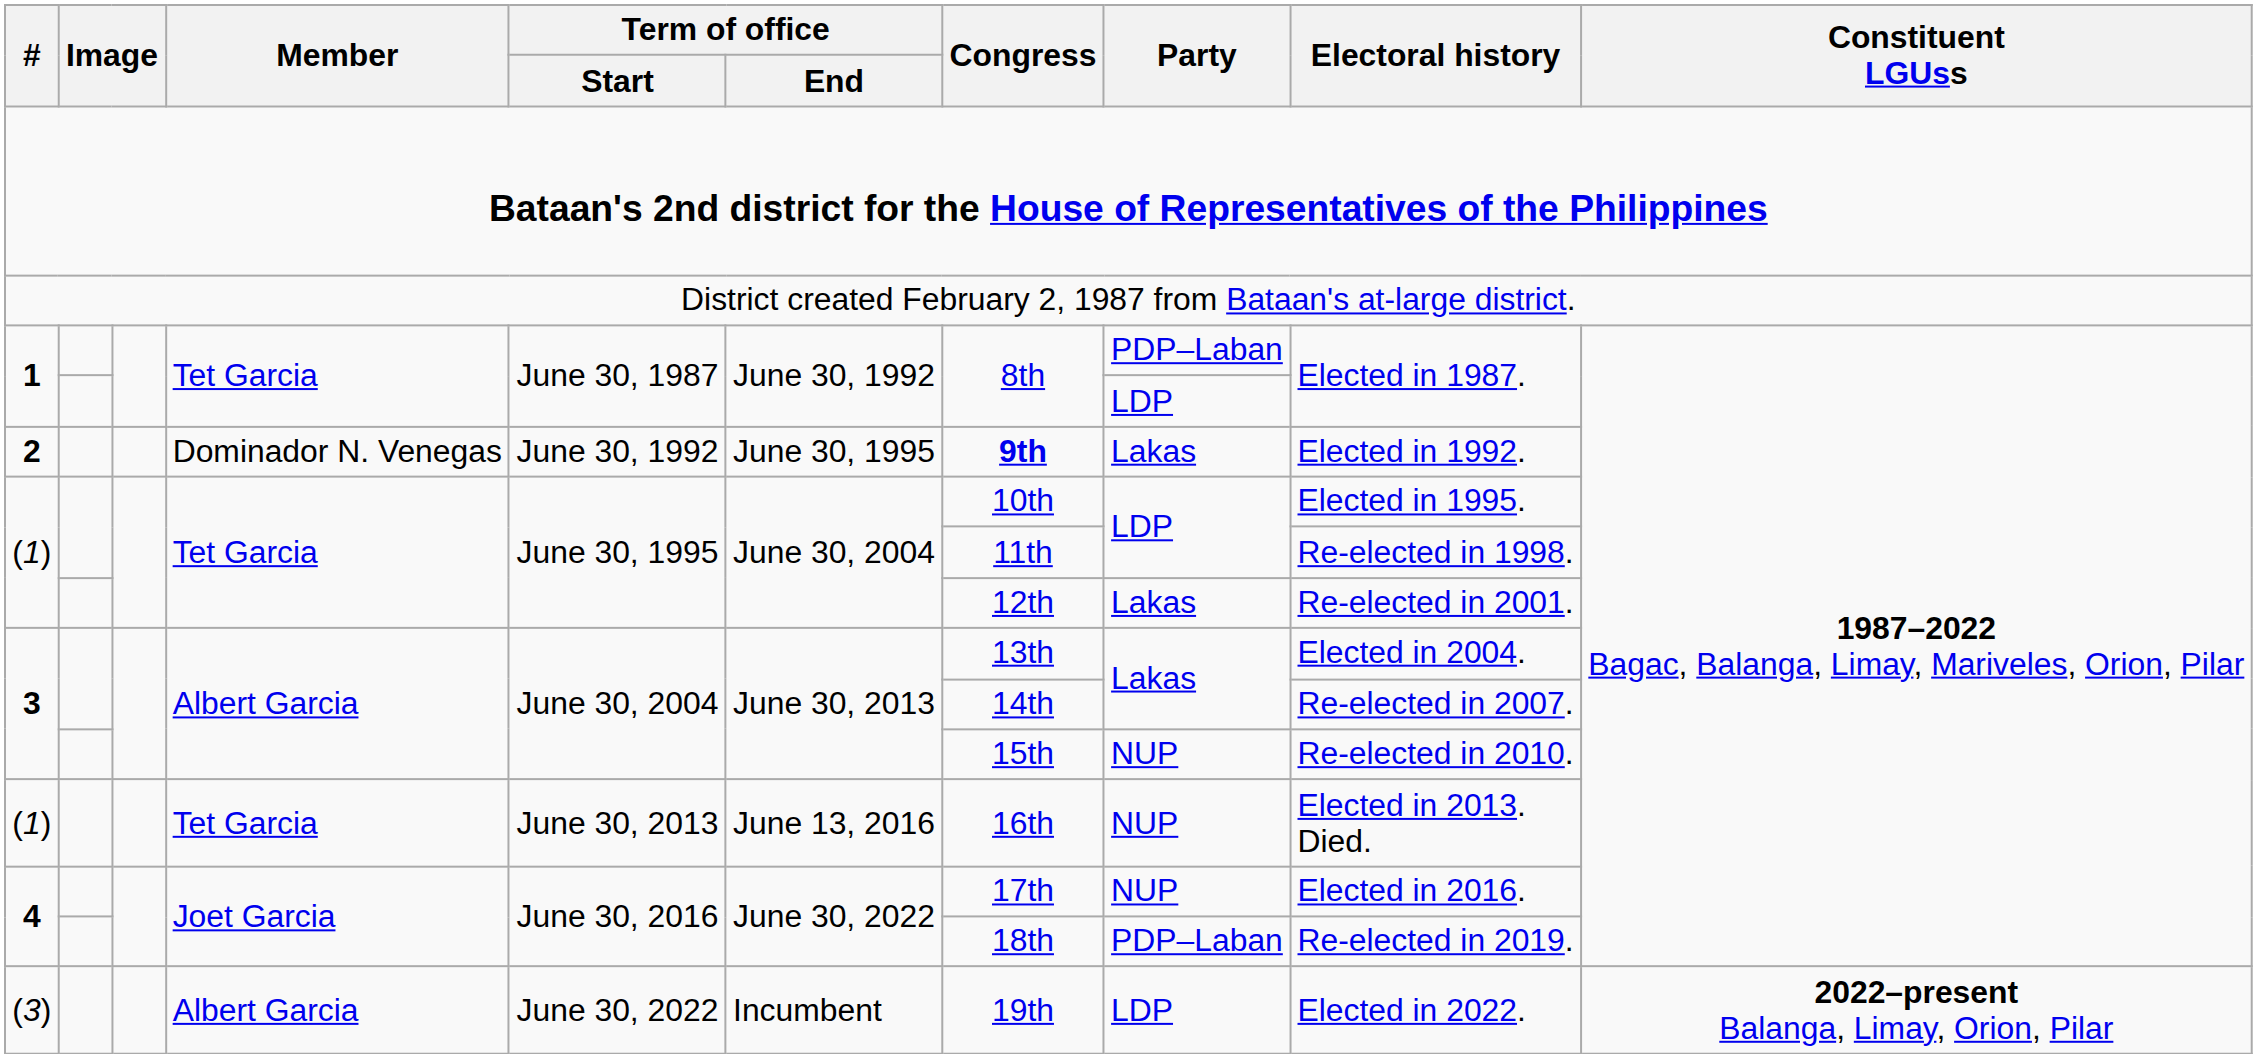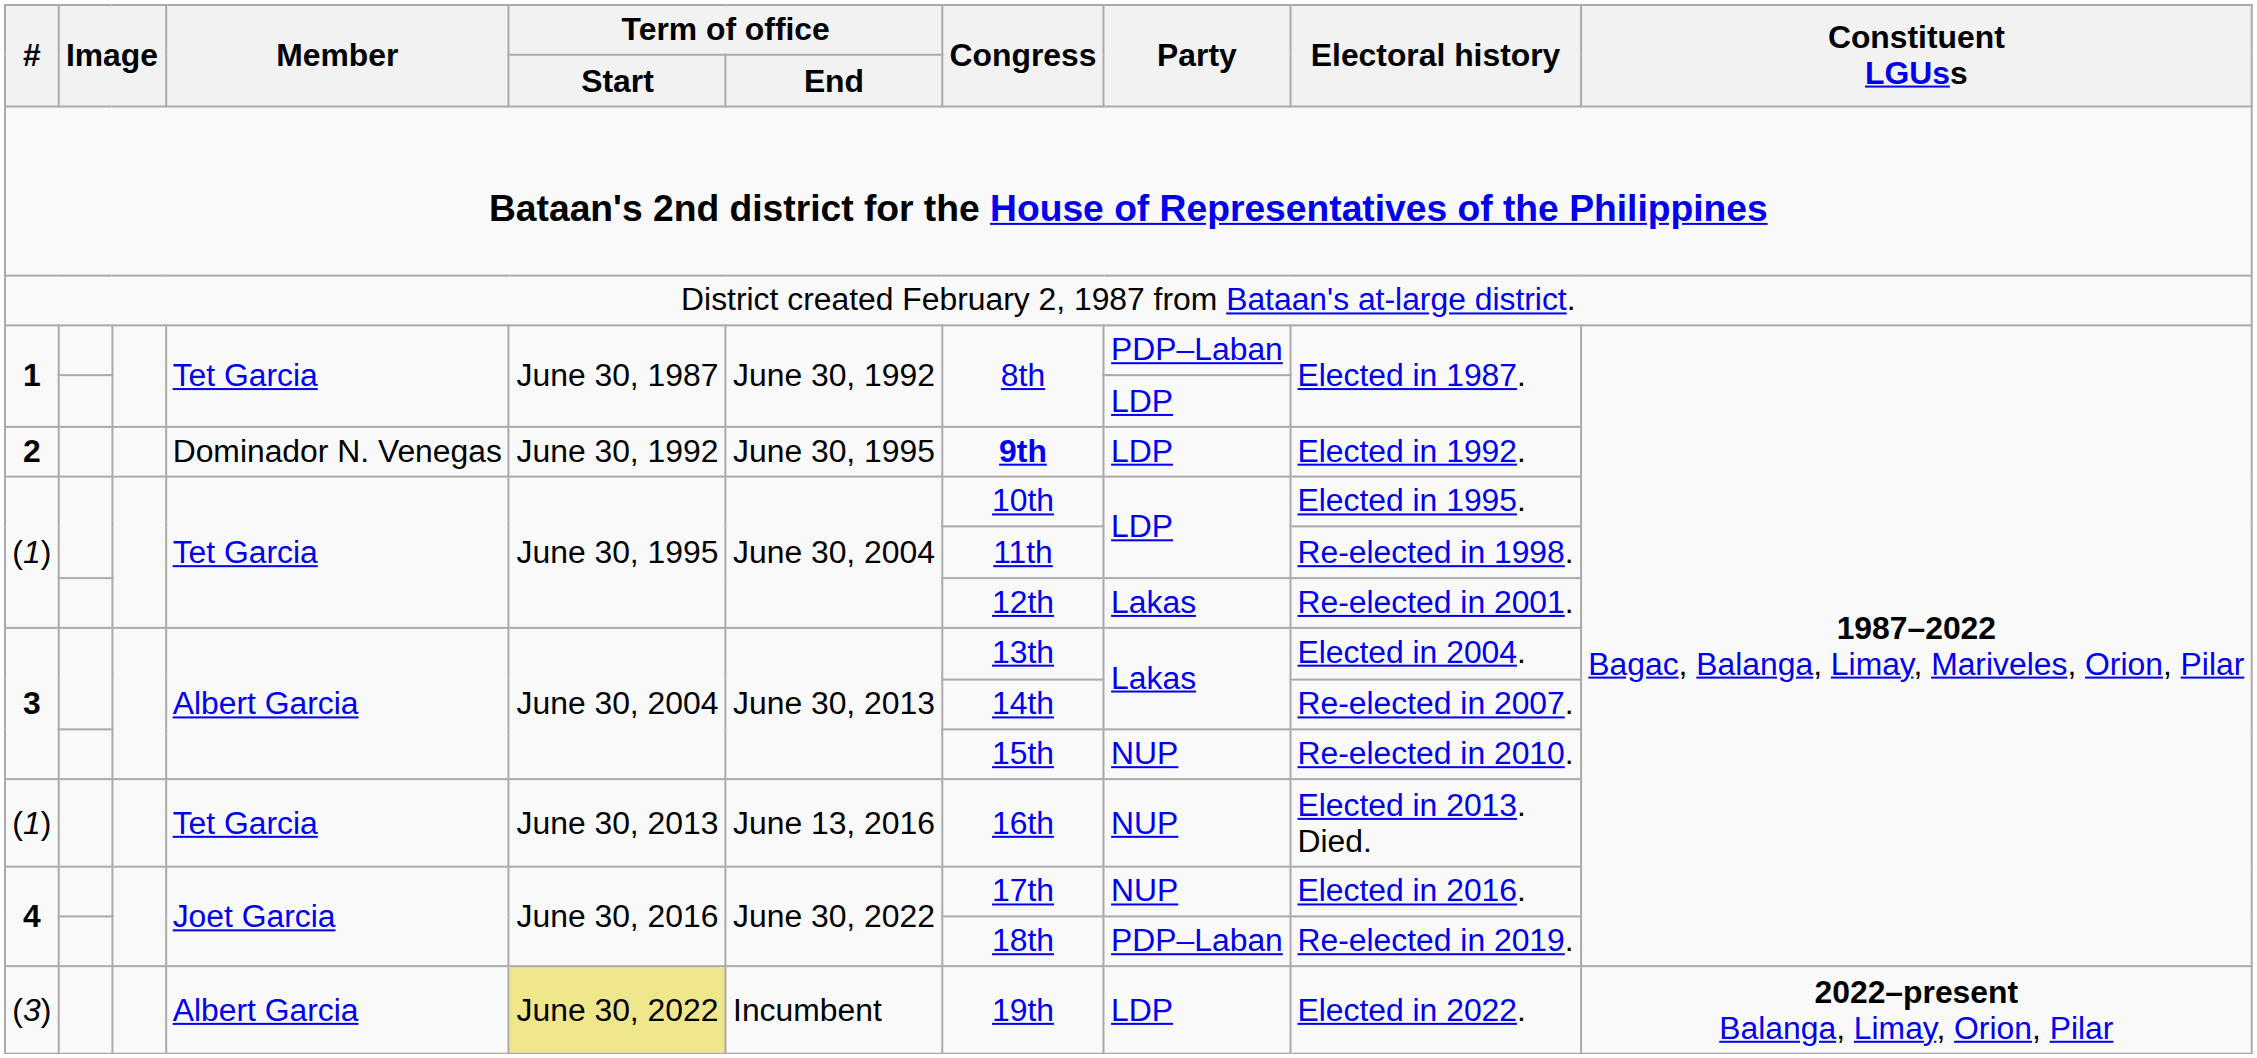2 | Party: Lakas -> LDP
(3) | Term of office / Start: no background -> khaki background
